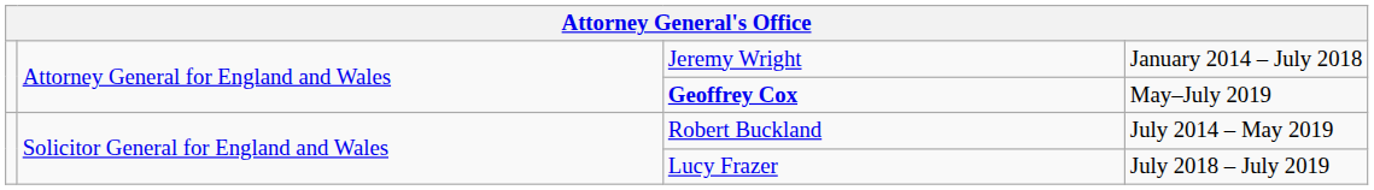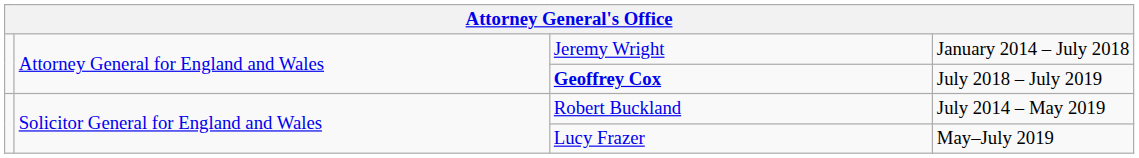Geoffrey Cox | column 4: May–July 2019 -> July 2018 – July 2019
Lucy Frazer | column 4: July 2018 – July 2019 -> May–July 2019
